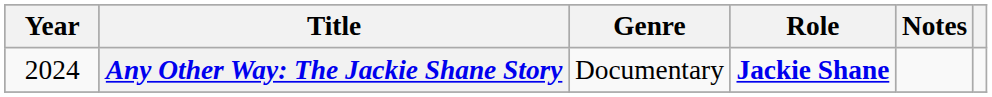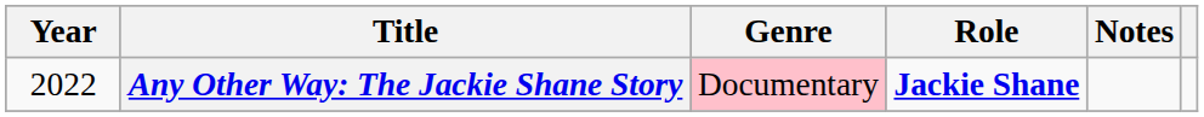Any Other Way: The Jackie Shane Story | Year: 2024 -> 2022
Any Other Way: The Jackie Shane Story | Genre: no background -> pink background
